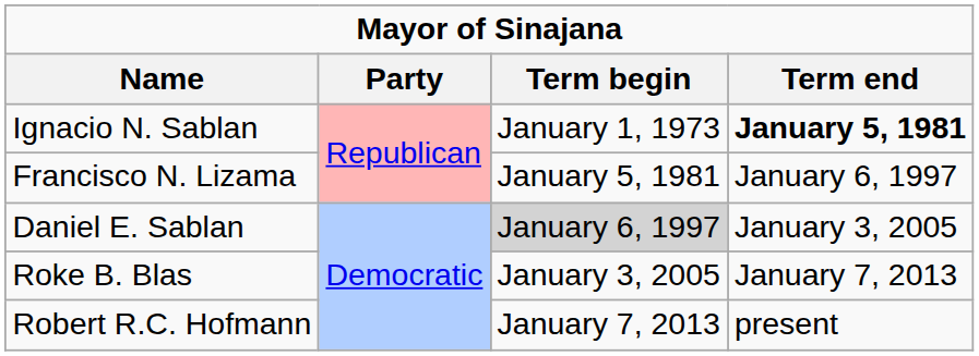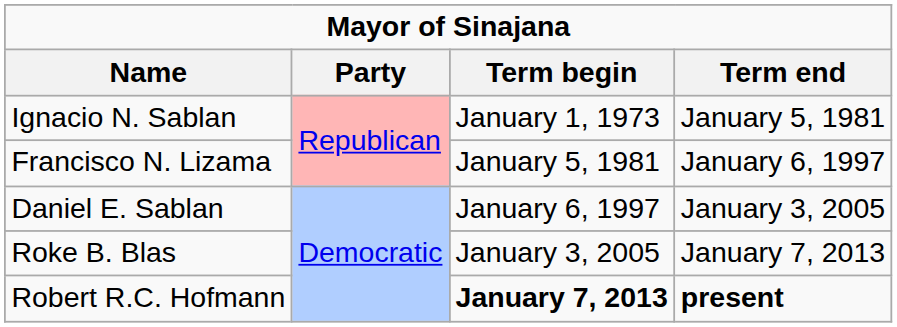Ignacio N. Sablan | Term end: bold -> normal
Daniel E. Sablan | Term begin: lightgrey background -> no background
Robert R.C. Hofmann | Term begin: normal -> bold
Robert R.C. Hofmann | Term end: normal -> bold
